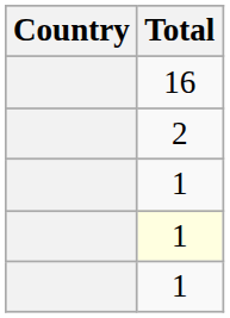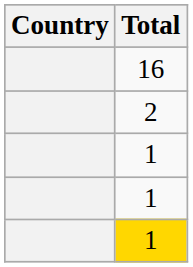row 5 | Total: lightyellow background -> no background
row 6 | Total: no background -> gold background
